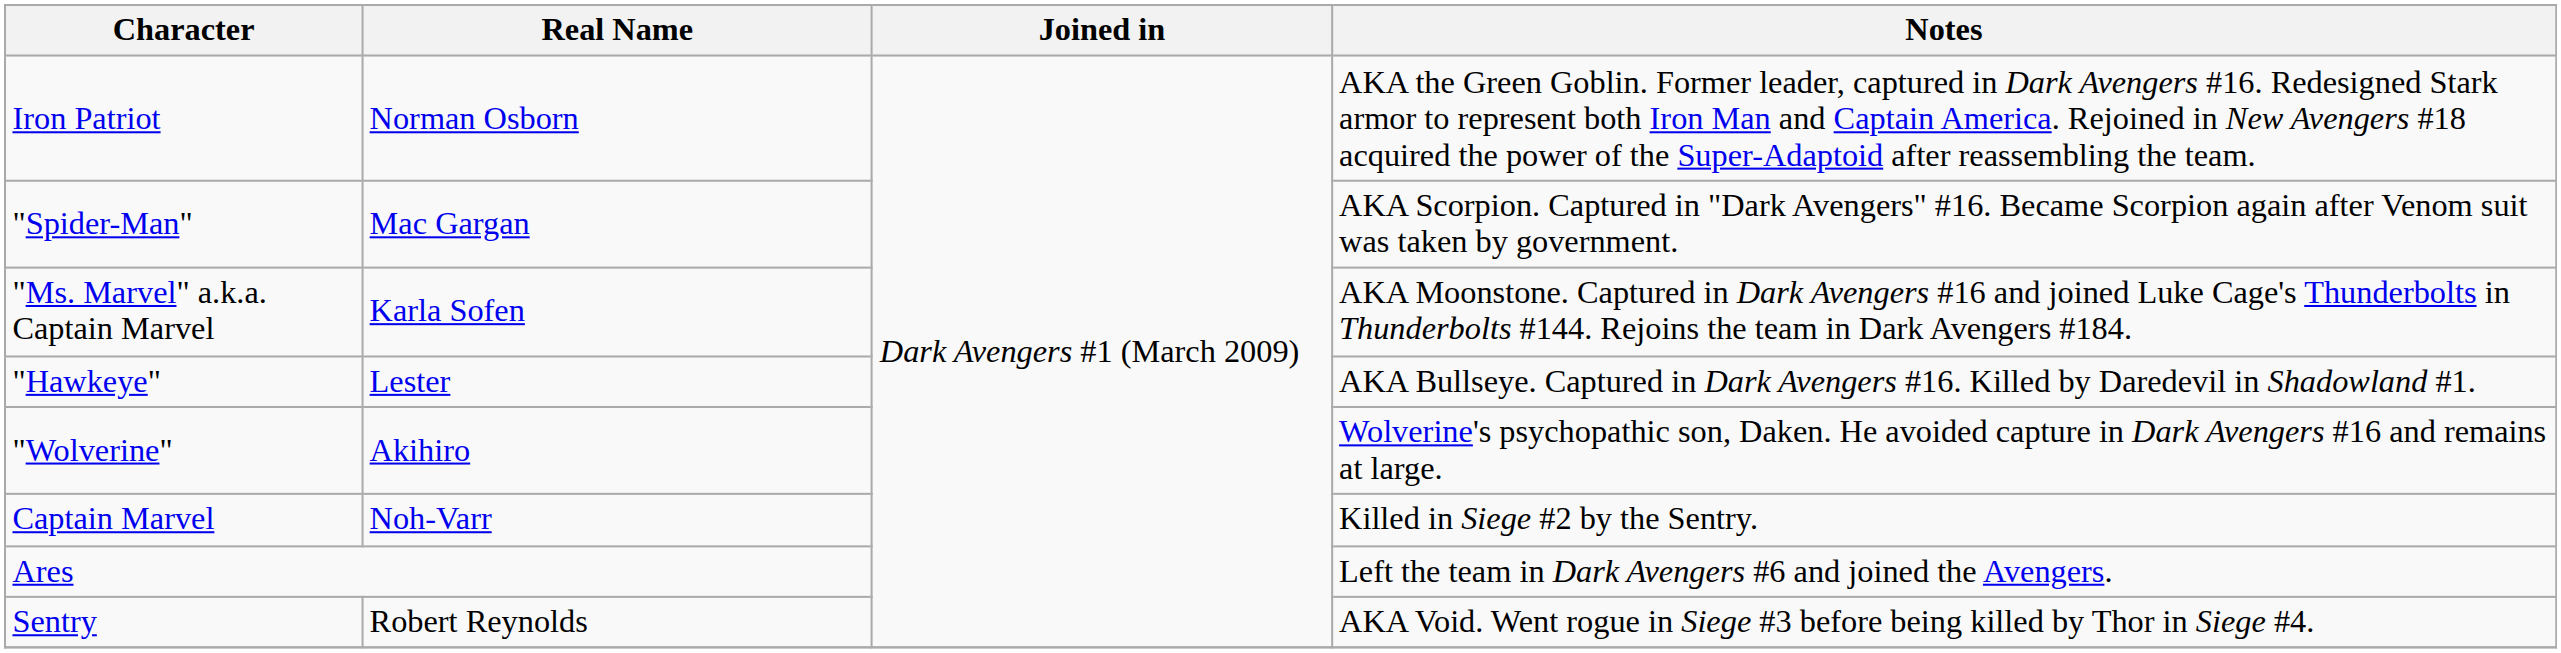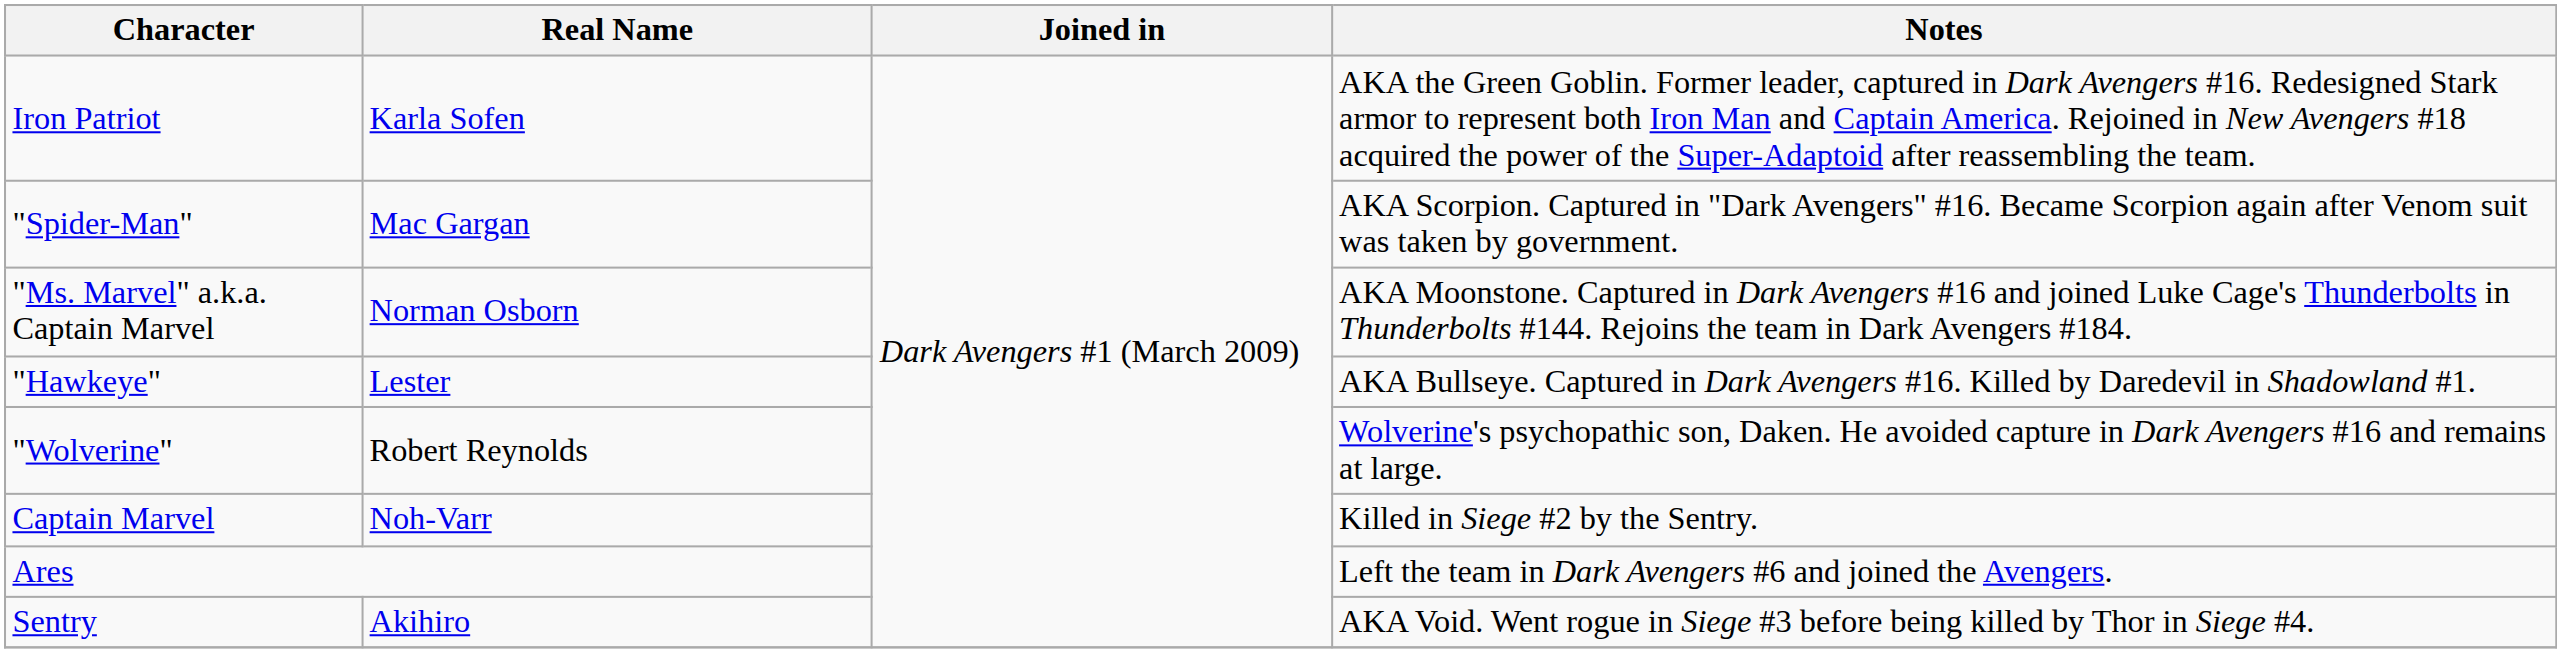Iron Patriot | Real Name: Norman Osborn -> Karla Sofen
"Ms. Marvel" a.k.a. Captain Marvel | Real Name: Karla Sofen -> Norman Osborn
"Wolverine" | Real Name: Akihiro -> Robert Reynolds
Sentry | Real Name: Robert Reynolds -> Akihiro
